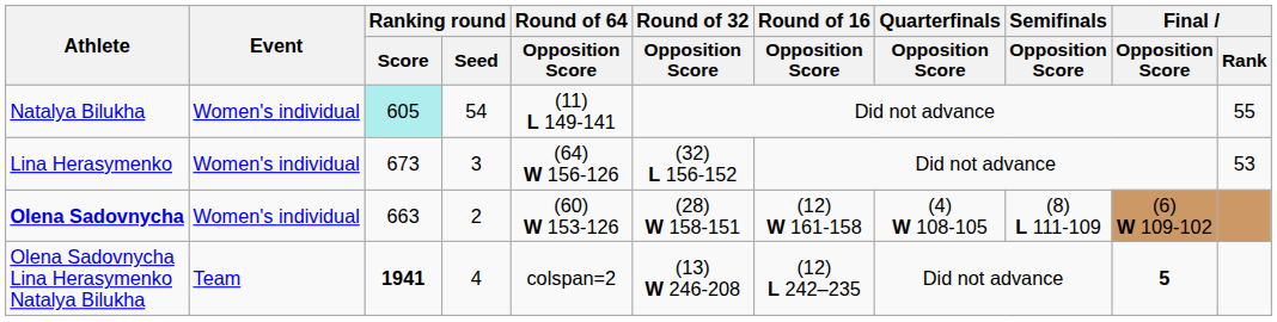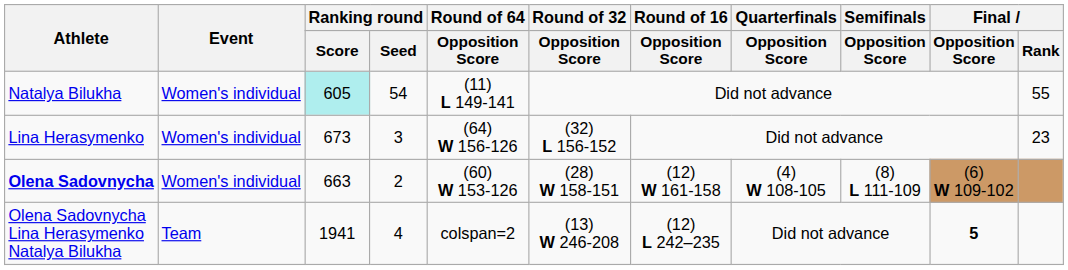Lina Herasymenko | Final / Rank: 53 -> 23
Olena Sadovnycha Lina Herasymenko Natalya Bilukha | Ranking round / Score: bold -> normal
